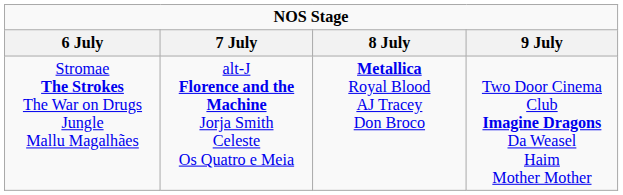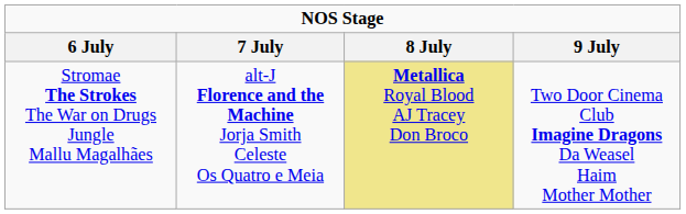Stromae The Strokes The War on Drugs Jungle Mallu Magalhães | 8 July: no background -> khaki background
